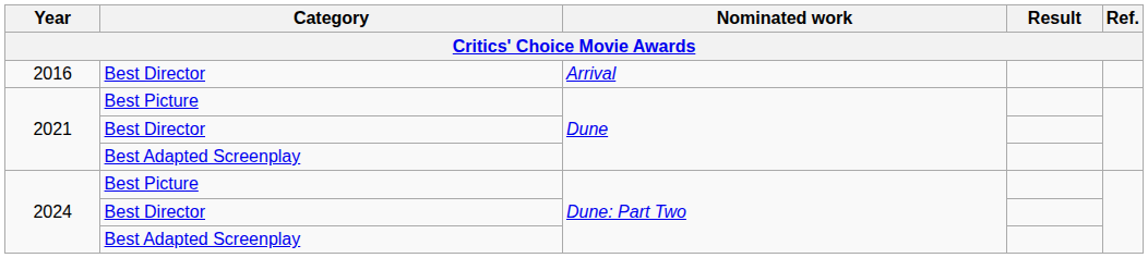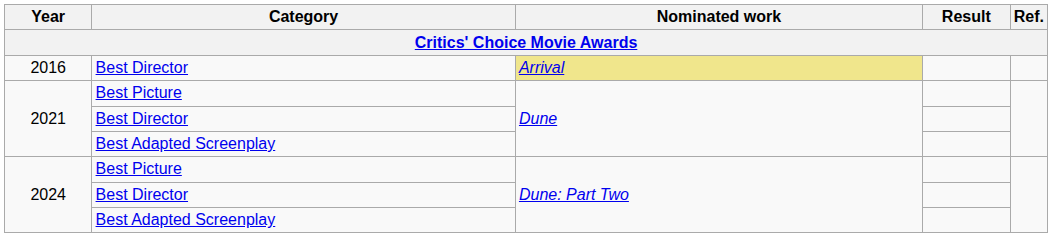2016 | Nominated work: no background -> khaki background
